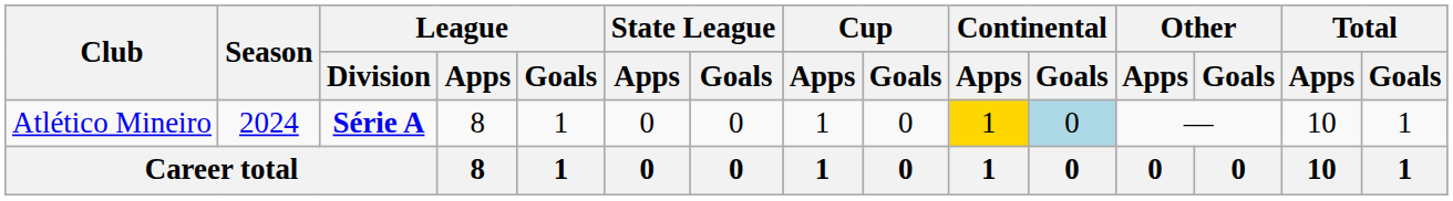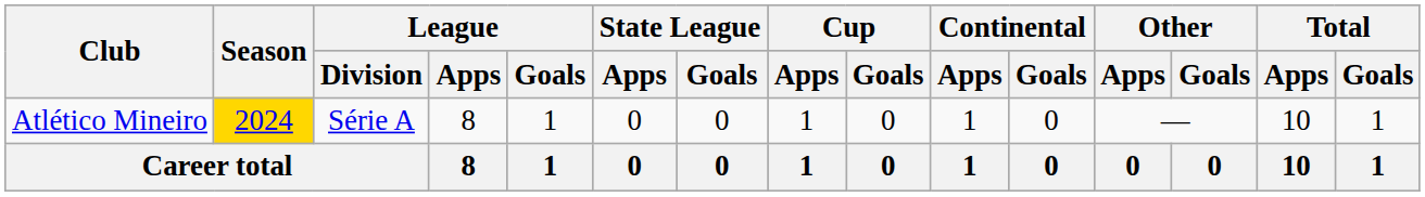Atlético Mineiro | Season: no background -> gold background
Atlético Mineiro | League / Division: bold -> normal
Atlético Mineiro | Continental / Apps: gold background -> no background
Atlético Mineiro | Continental / Goals: lightblue background -> no background
